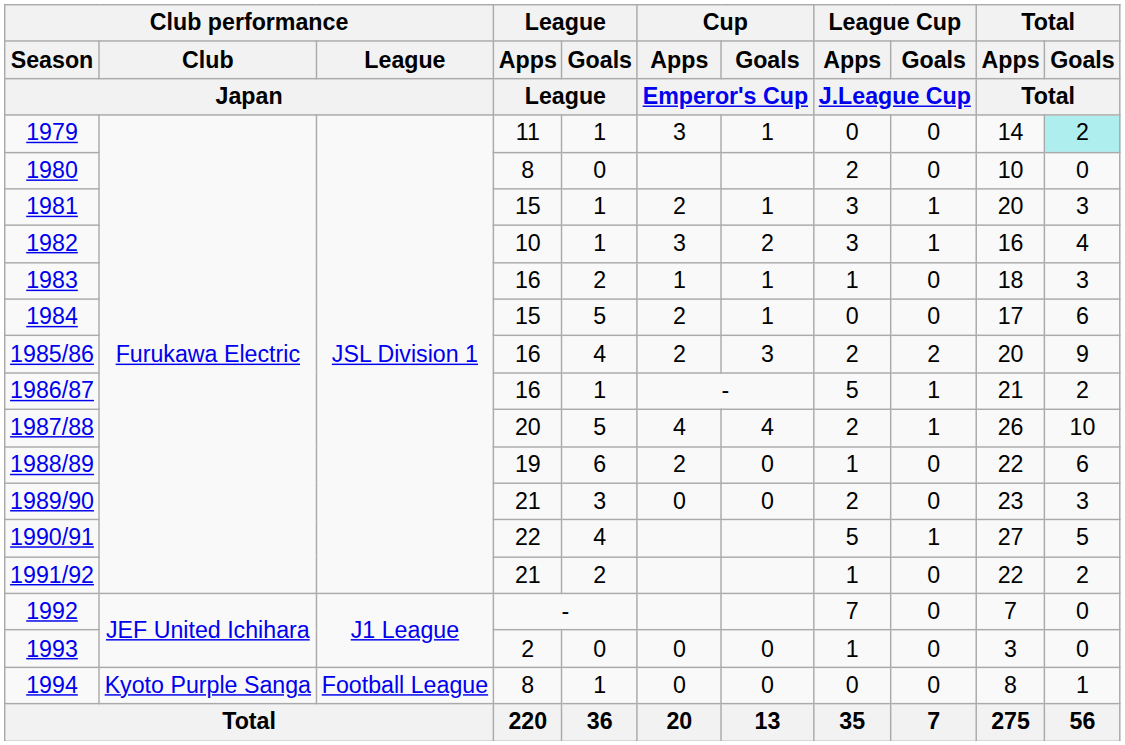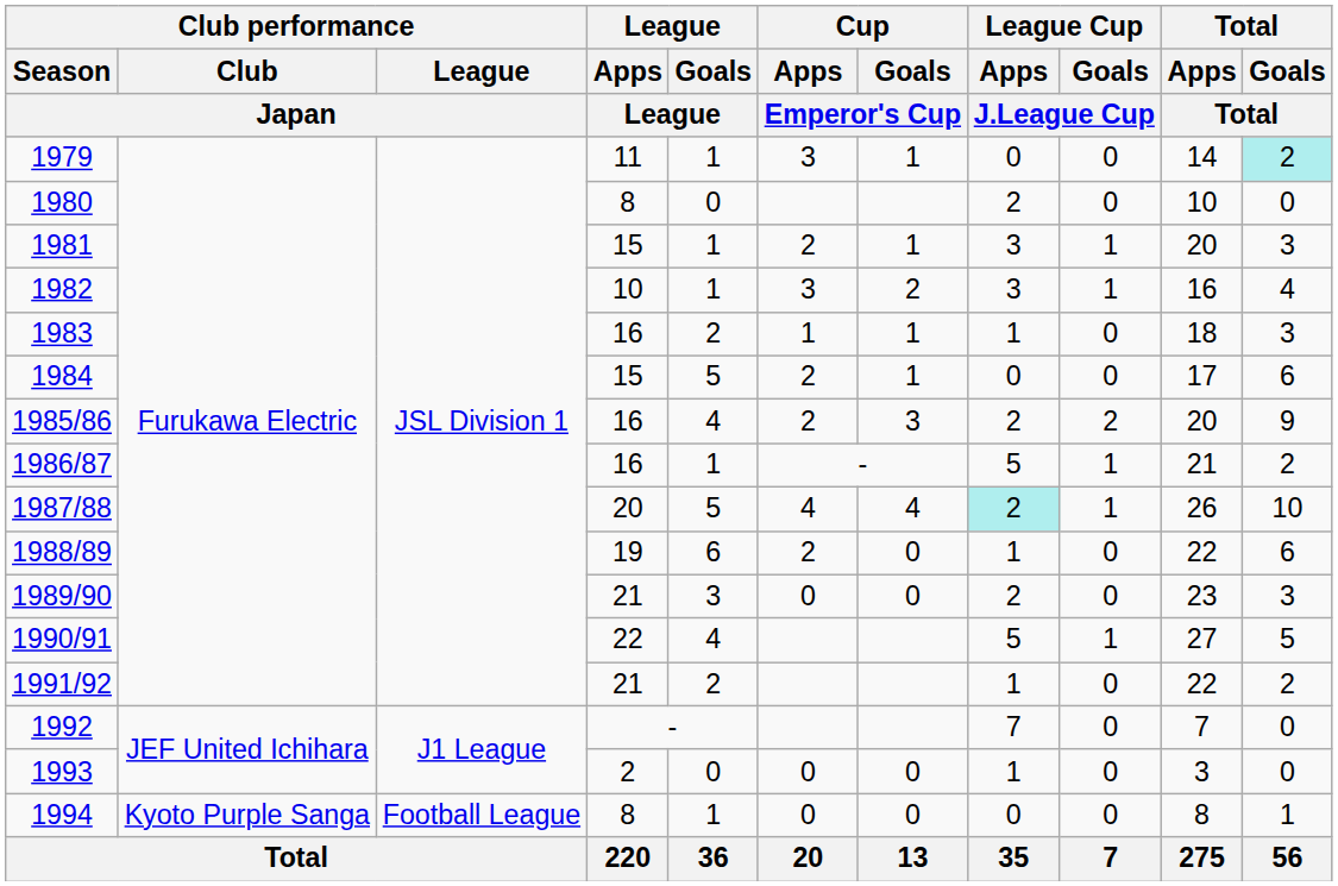1987/88 | League Cup / Apps / J.League Cup: no background -> paleturquoise background
